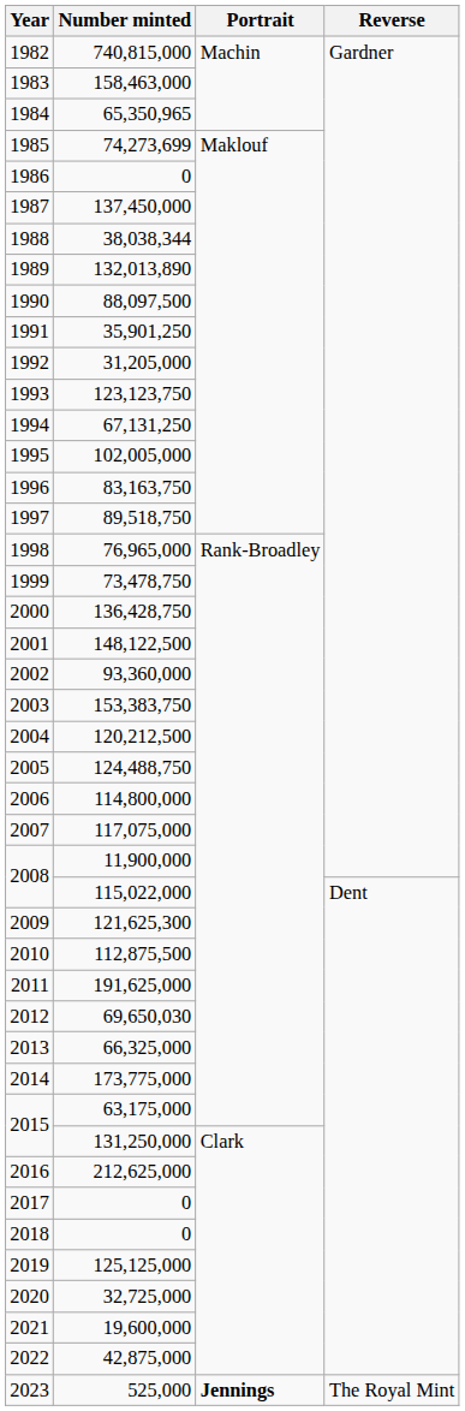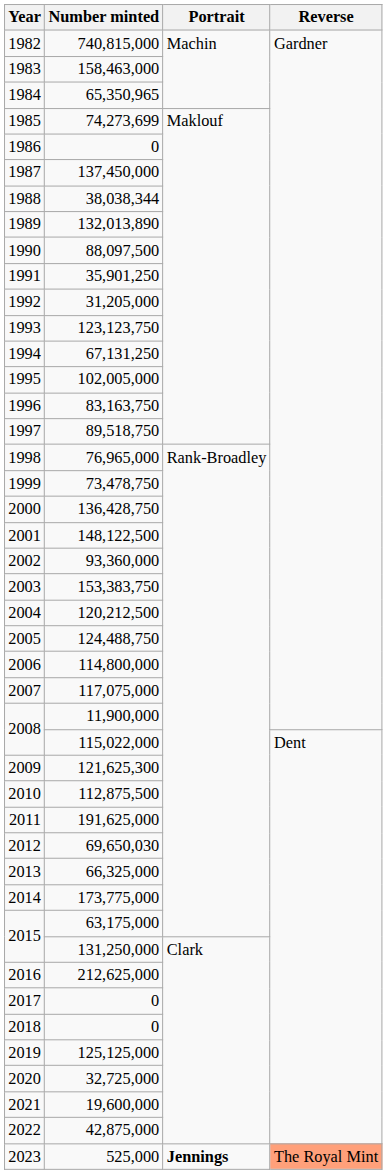2023 | Reverse: no background -> lightsalmon background
